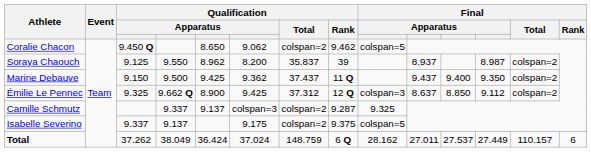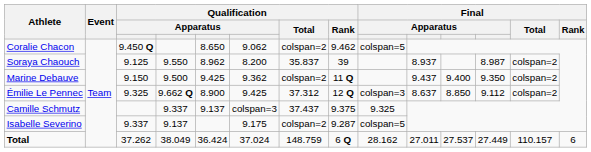Marine Debauve | Qualification / Total: 37.437 -> colspan=2
Camille Schmutz | Qualification / Total: colspan=2 -> 37.437
Camille Schmutz | Qualification / Rank: 9.287 -> 9.375
Isabelle Severino | Qualification / Rank: 9.375 -> 9.287
